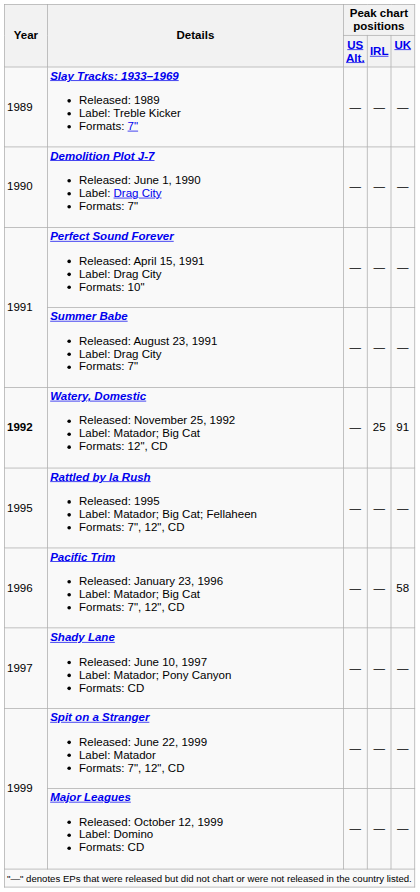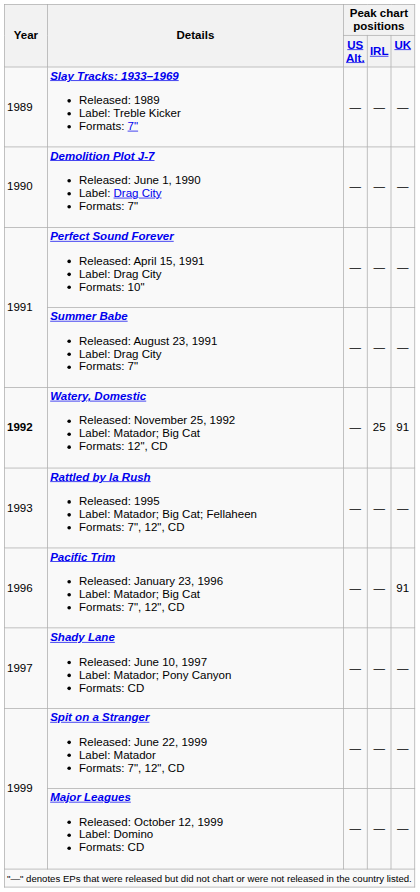row 8 | Year: 1995 -> 1993
row 9 | Peak chart positions / UK: 58 -> 91
